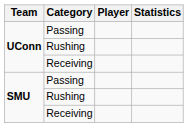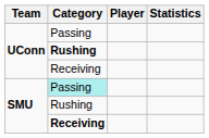UConn / Rushing | Category: normal -> bold
SMU / Passing | Category: no background -> paleturquoise background
SMU / Receiving | Category: normal -> bold
